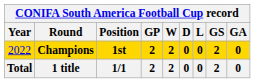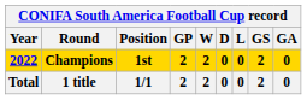Champions | Year: normal -> bold
